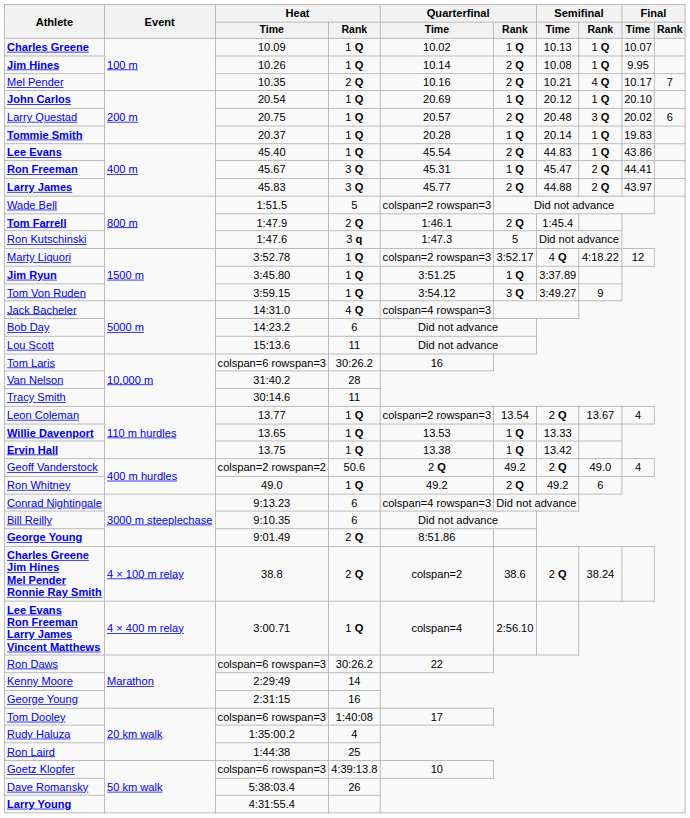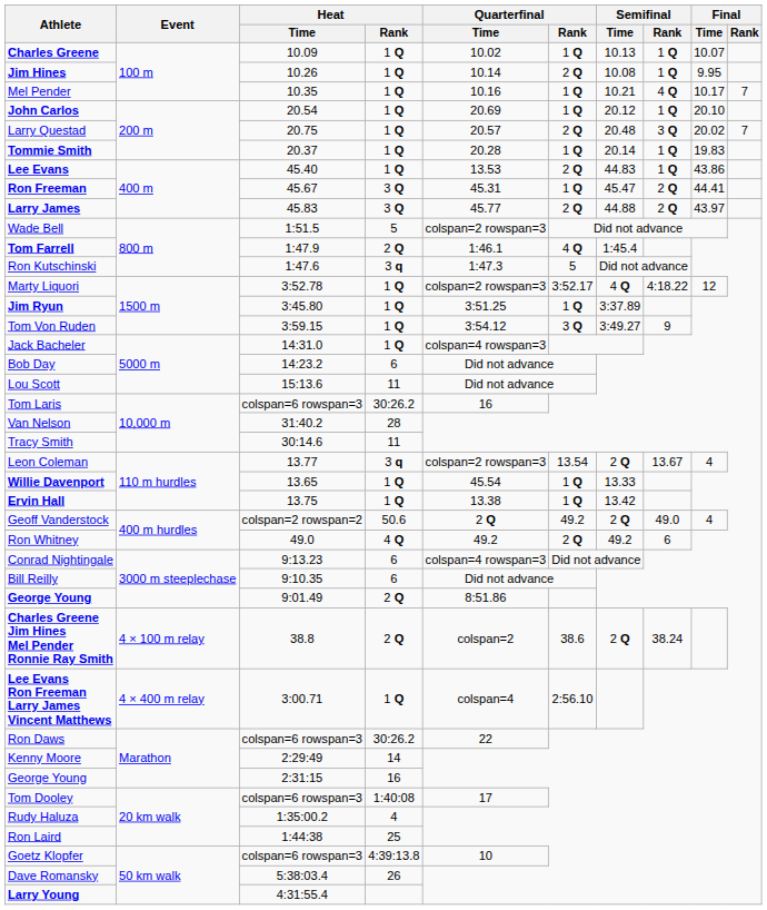Mel Pender | Heat / Rank: 2 Q -> 1 Q
Mel Pender | Quarterfinal / Rank: 2 Q -> 1 Q
Larry Questad | Final / Rank: 6 -> 7
Lee Evans | Quarterfinal / Time: 45.54 -> 13.53
Tom Farrell | Quarterfinal / Rank: 2 Q -> 4 Q
Jack Bacheler | Heat / Rank: 4 Q -> 1 Q
Leon Coleman | Heat / Rank: 1 Q -> 3 q
Willie Davenport | Quarterfinal / Time: 13.53 -> 45.54
Ron Whitney | Heat / Rank: 1 Q -> 4 Q
